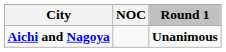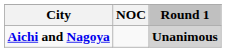Aichi and Nagoya | Round 1: no background -> lightgrey background
